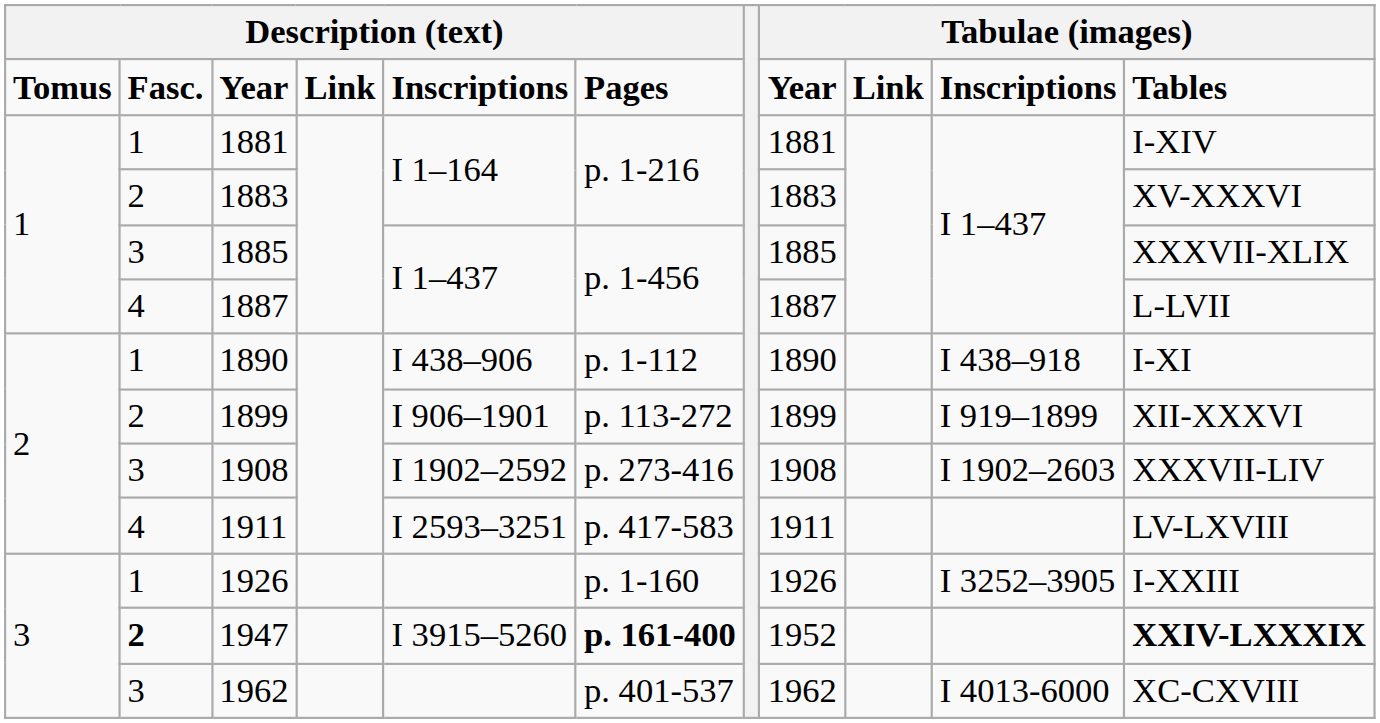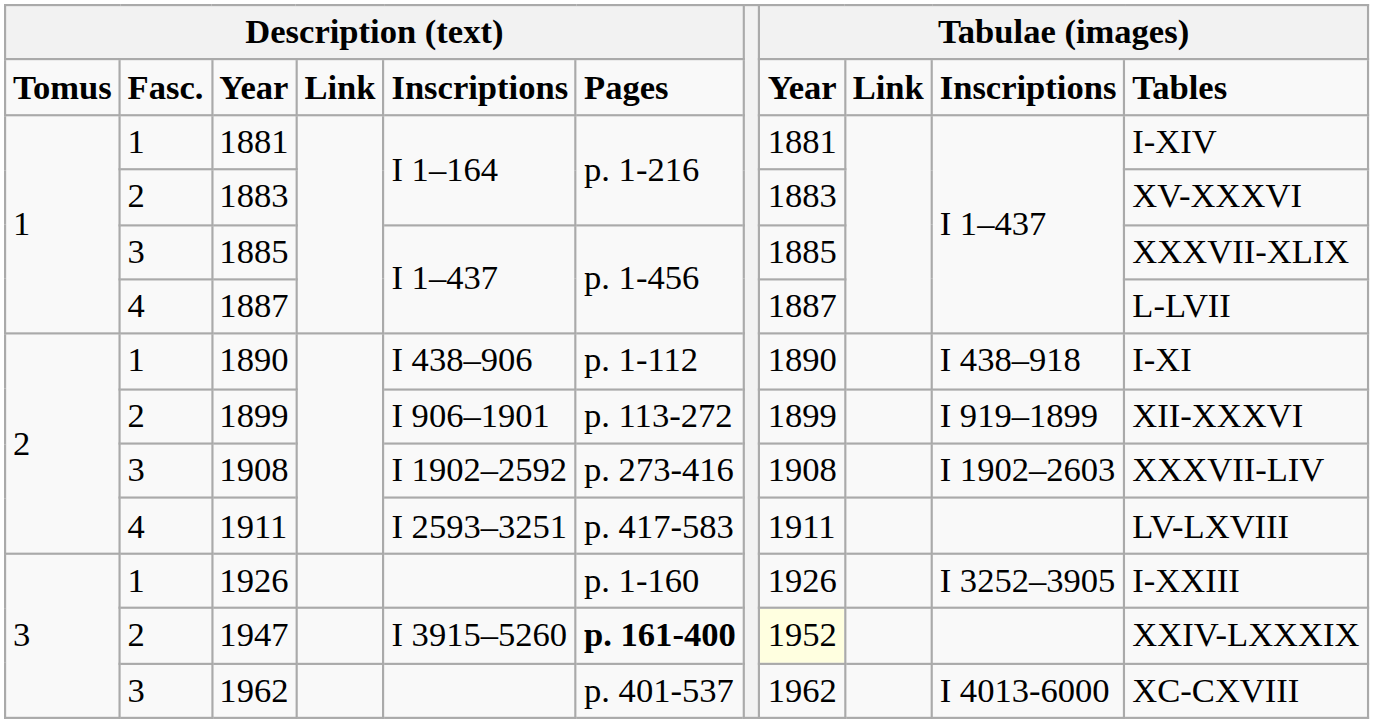1947 | column 2: bold -> normal
1947 | column 8: no background -> lightyellow background
1947 | column 11: bold -> normal
